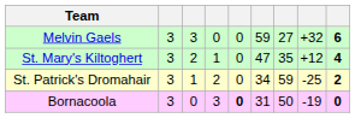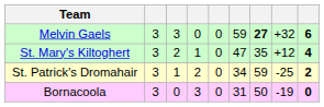Melvin Gaels | column 7: normal -> bold
Bornacoola | column 5: bold -> normal
